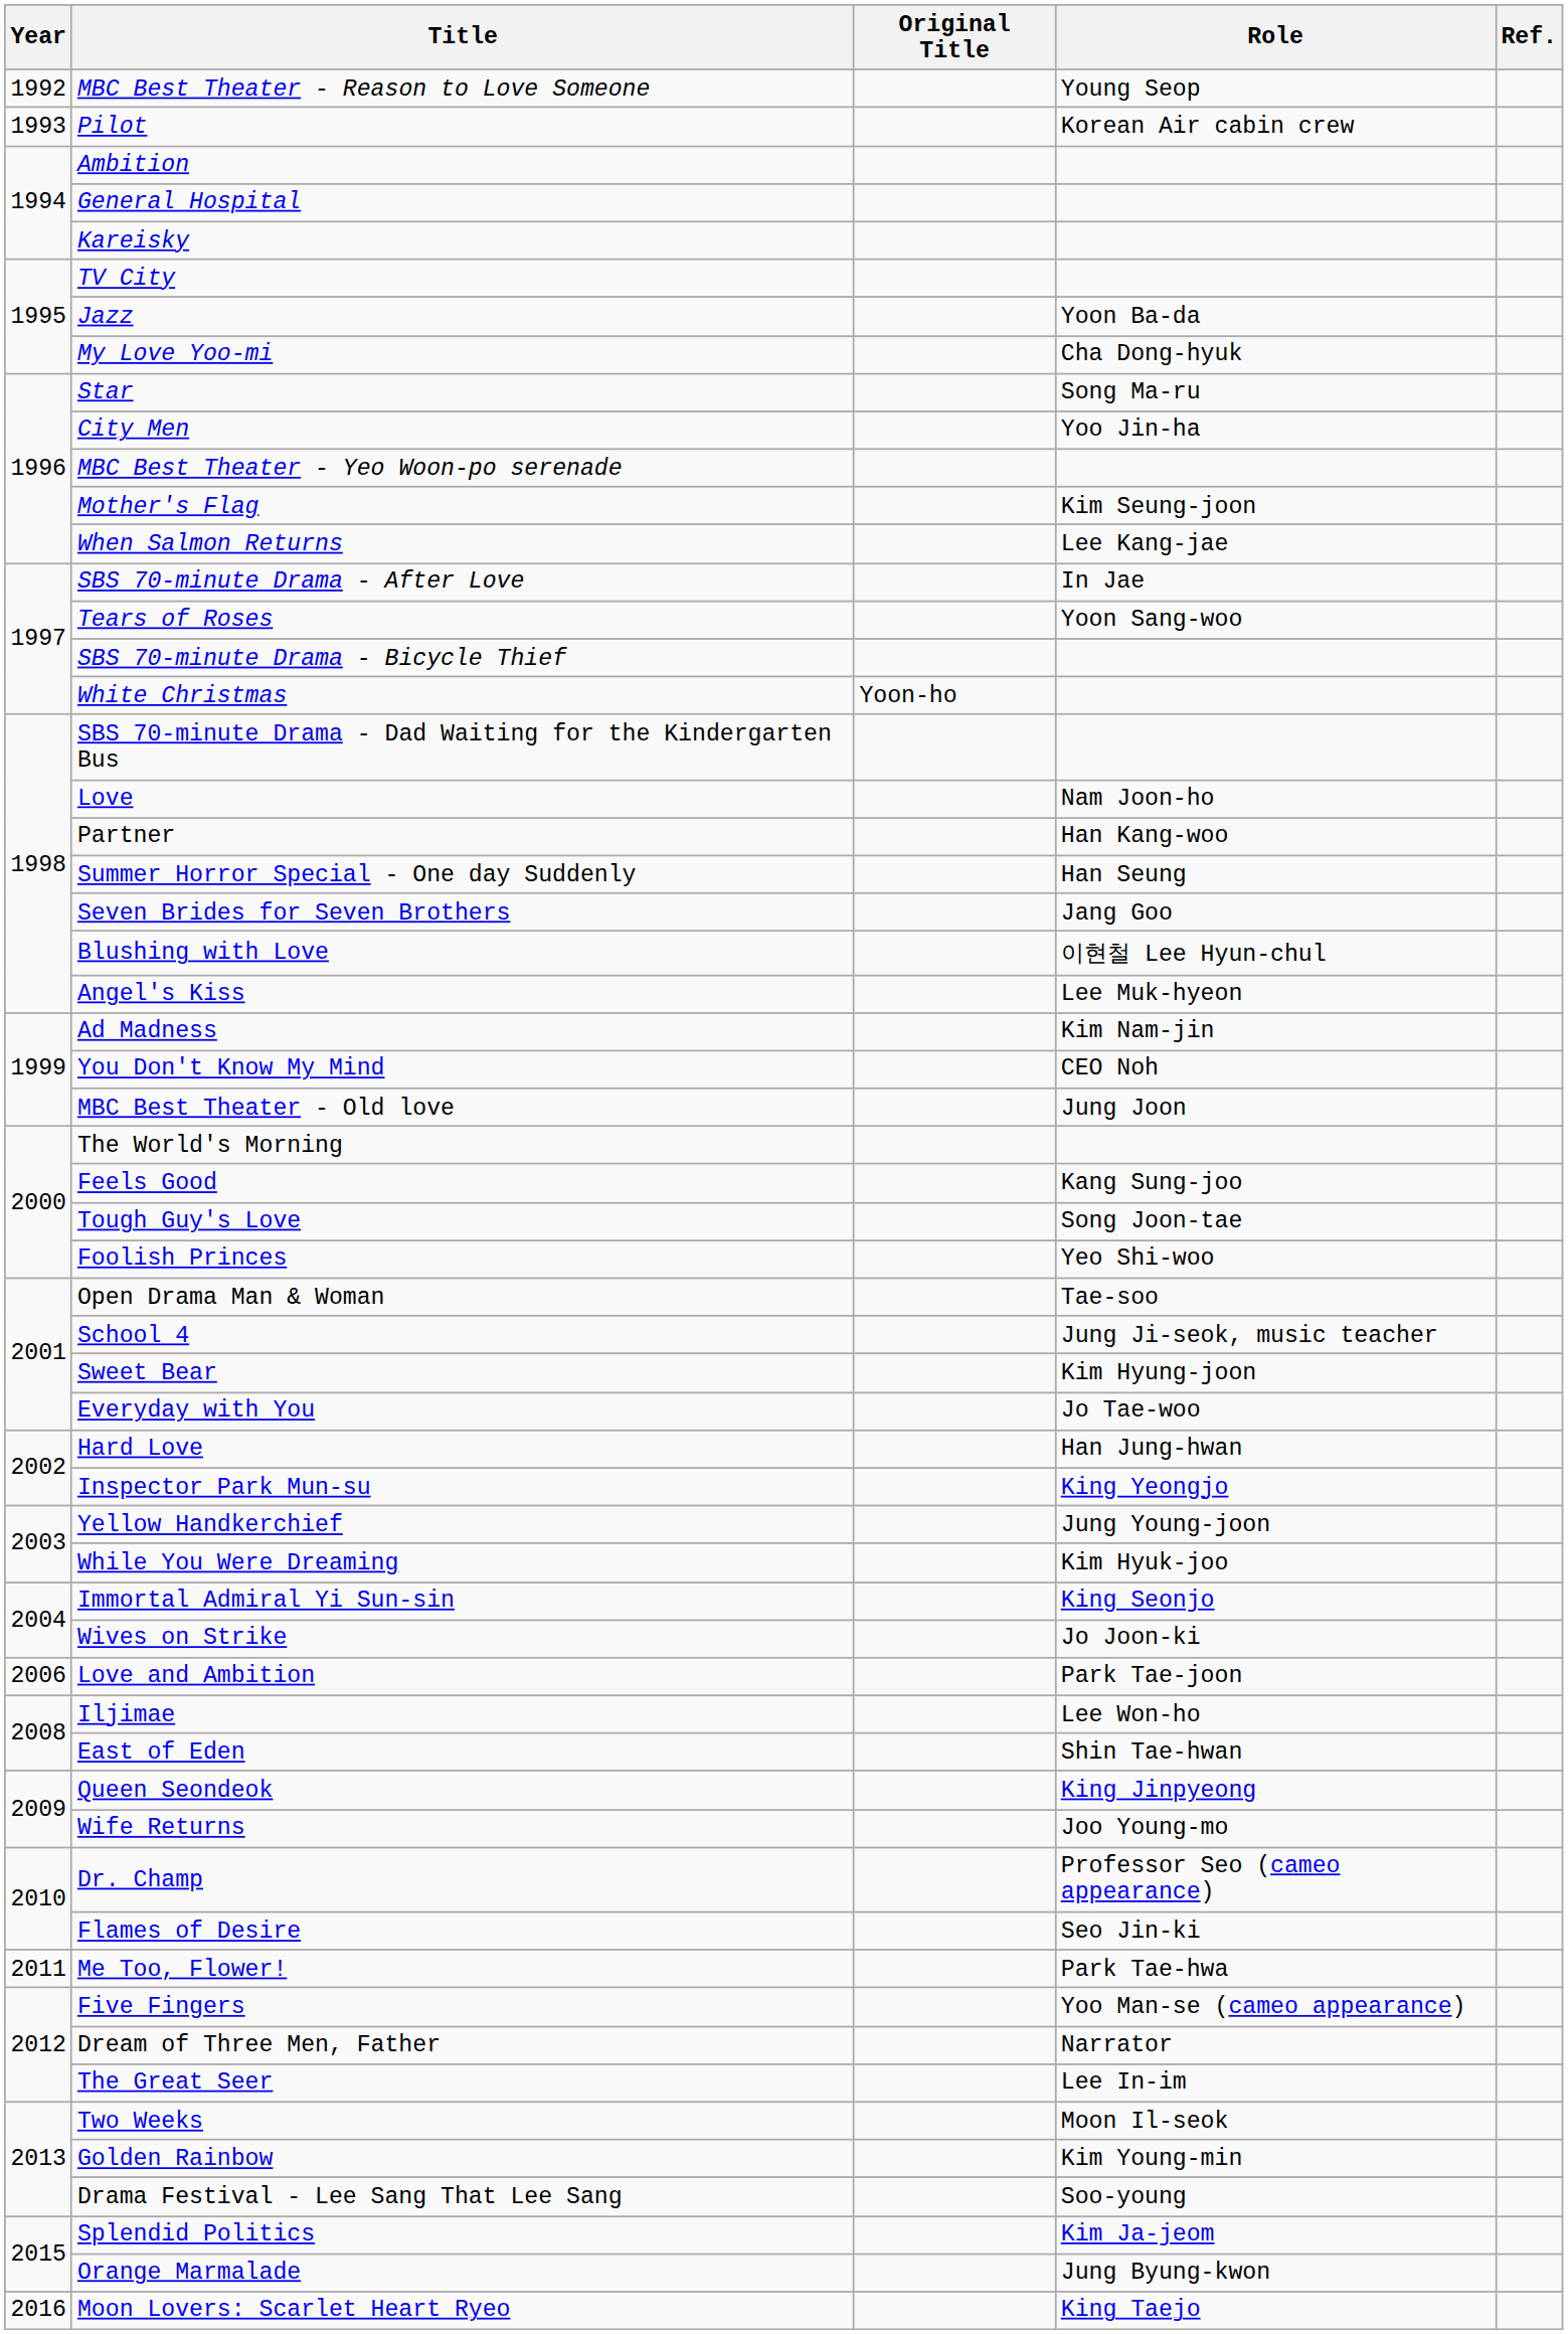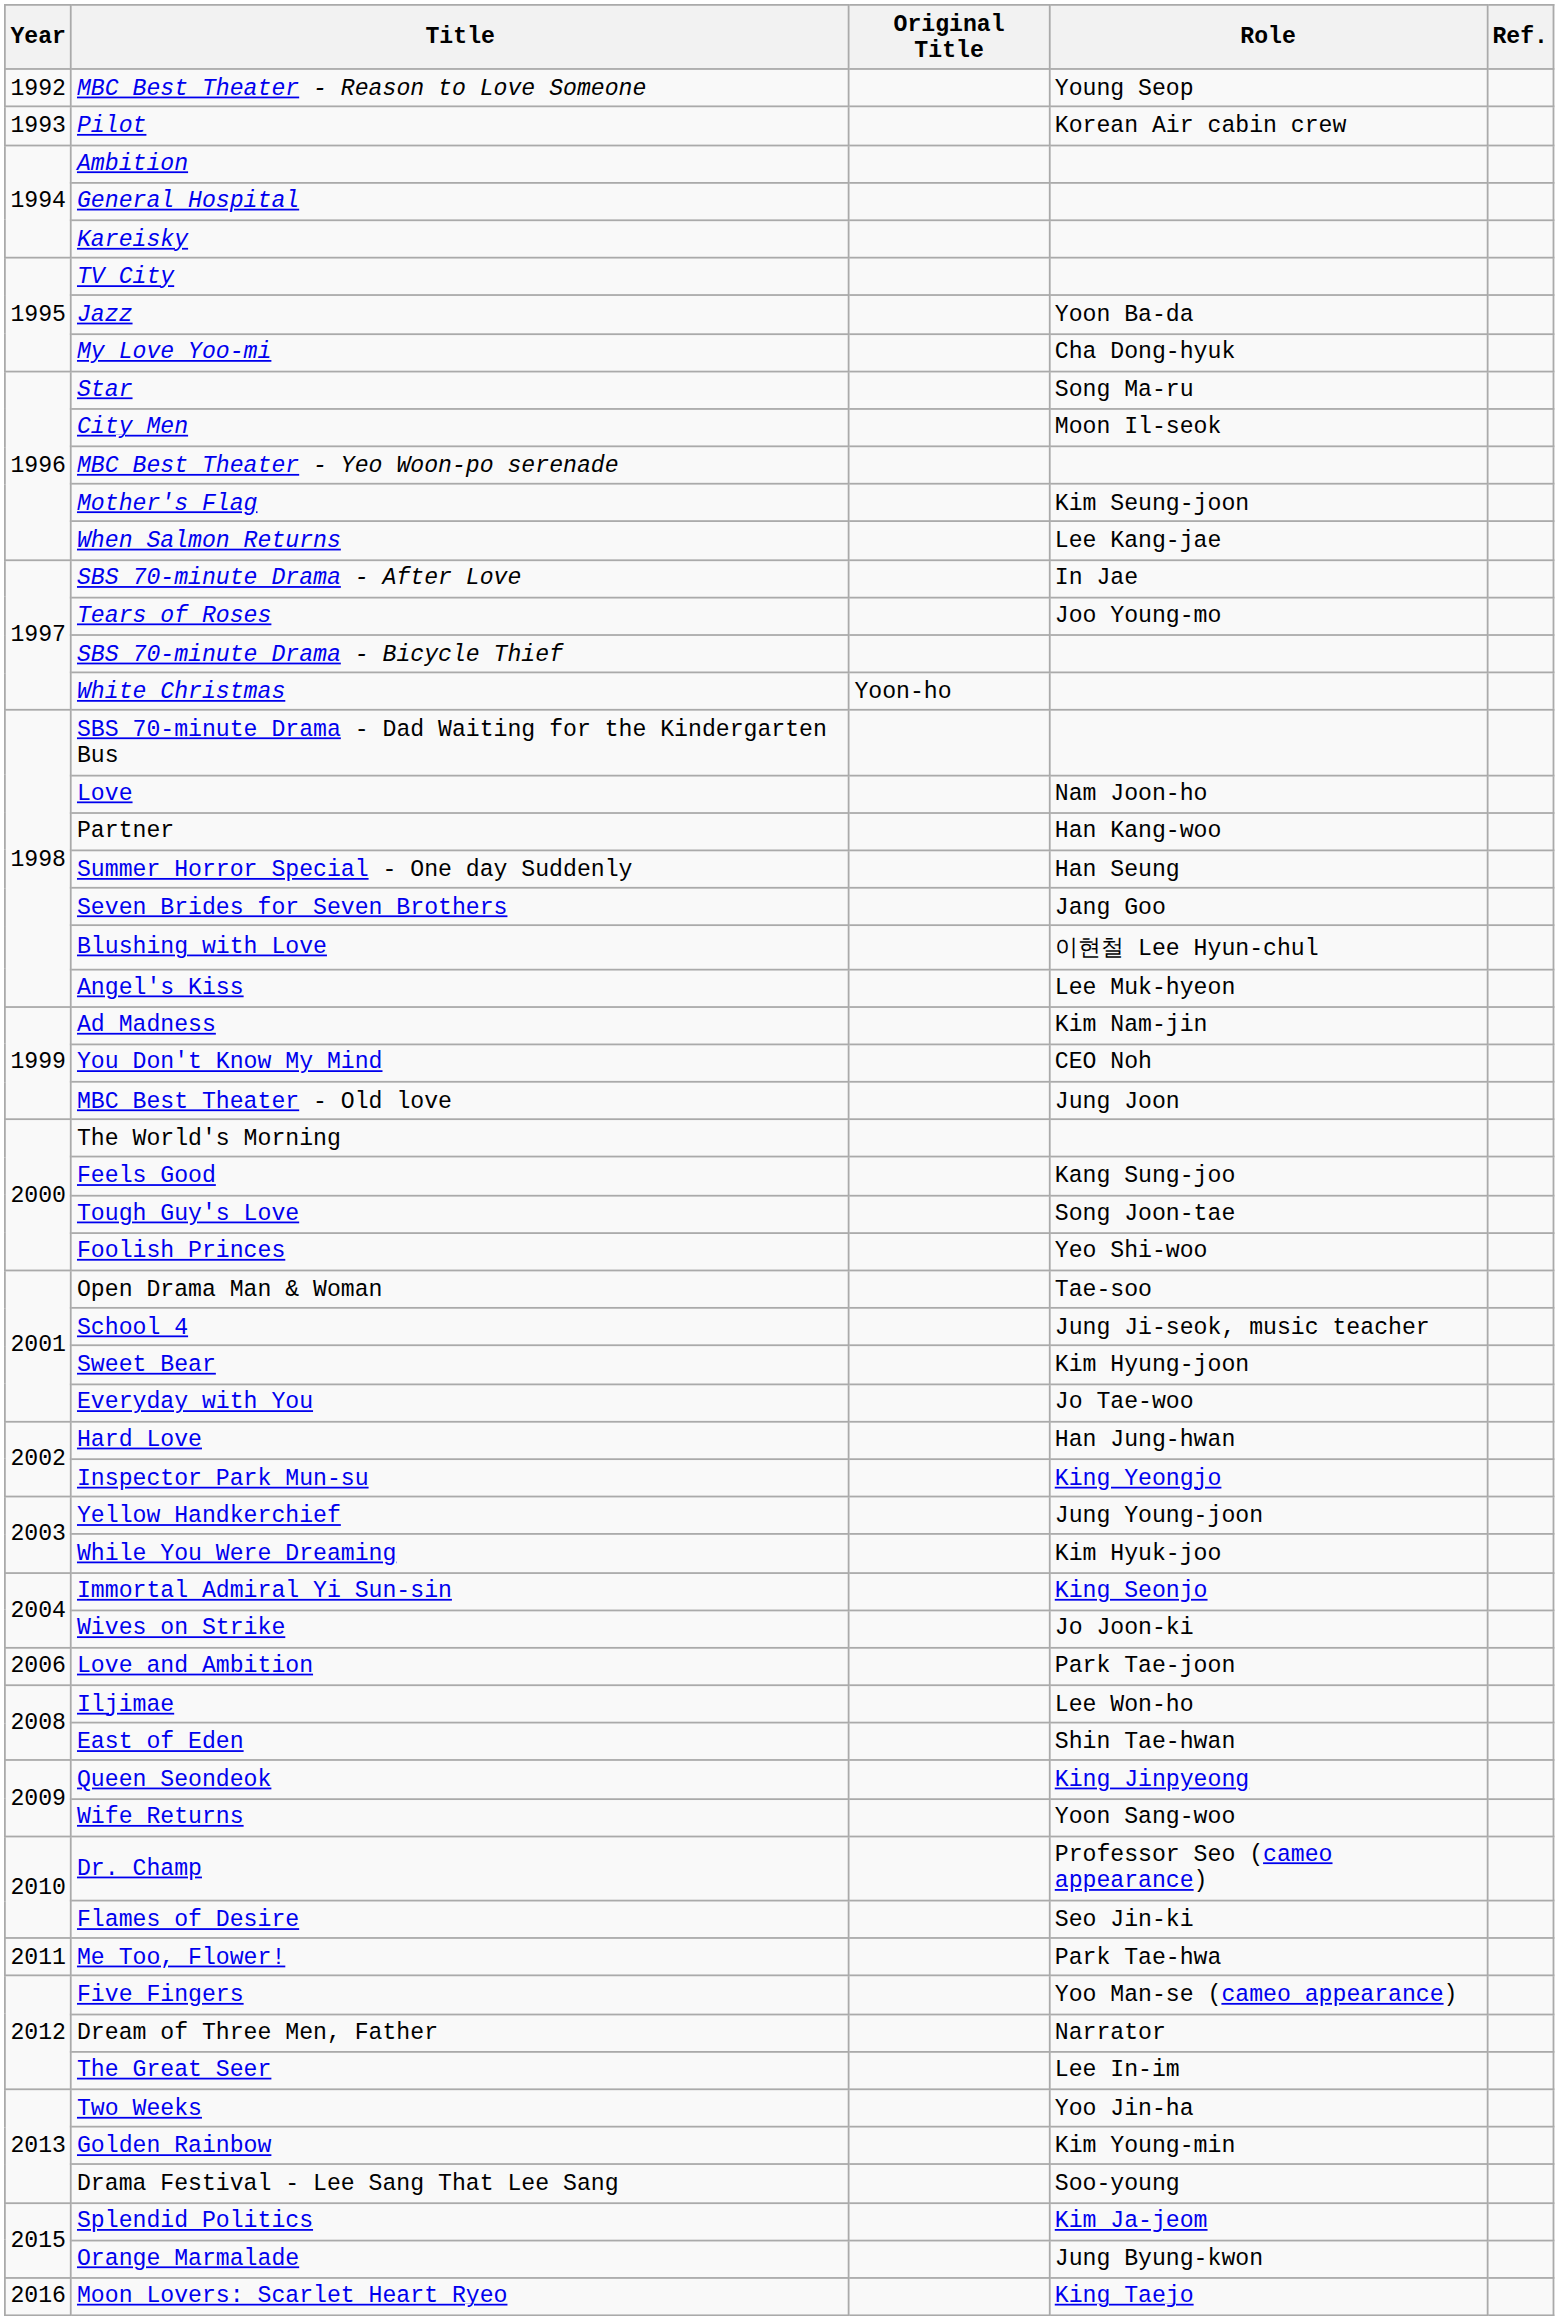City Men | Role: Yoo Jin-ha -> Moon Il-seok
Tears of Roses | Role: Yoon Sang-woo -> Joo Young-mo
Wife Returns | Role: Joo Young-mo -> Yoon Sang-woo
Two Weeks | Role: Moon Il-seok -> Yoo Jin-ha
